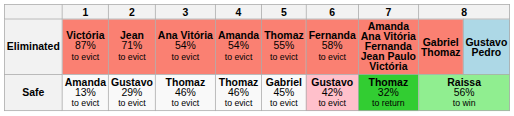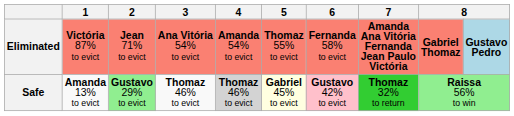Safe | 2: no background -> lightgreen background
Safe | 4: no background -> lightgrey background
Safe | 5: no background -> lightyellow background
